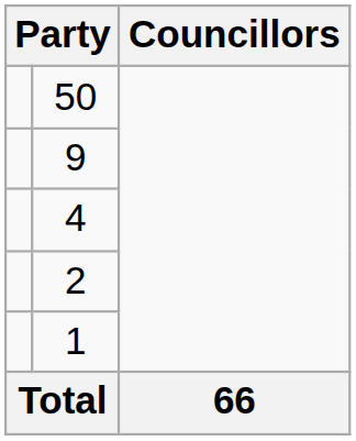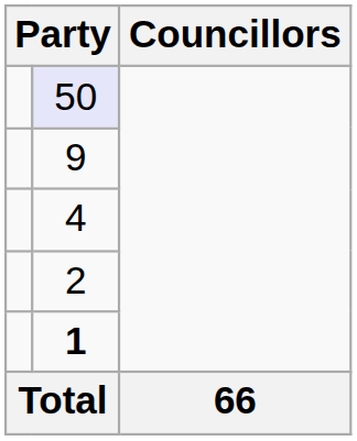50 | column 2: no background -> lavender background
1 | column 2: normal -> bold
